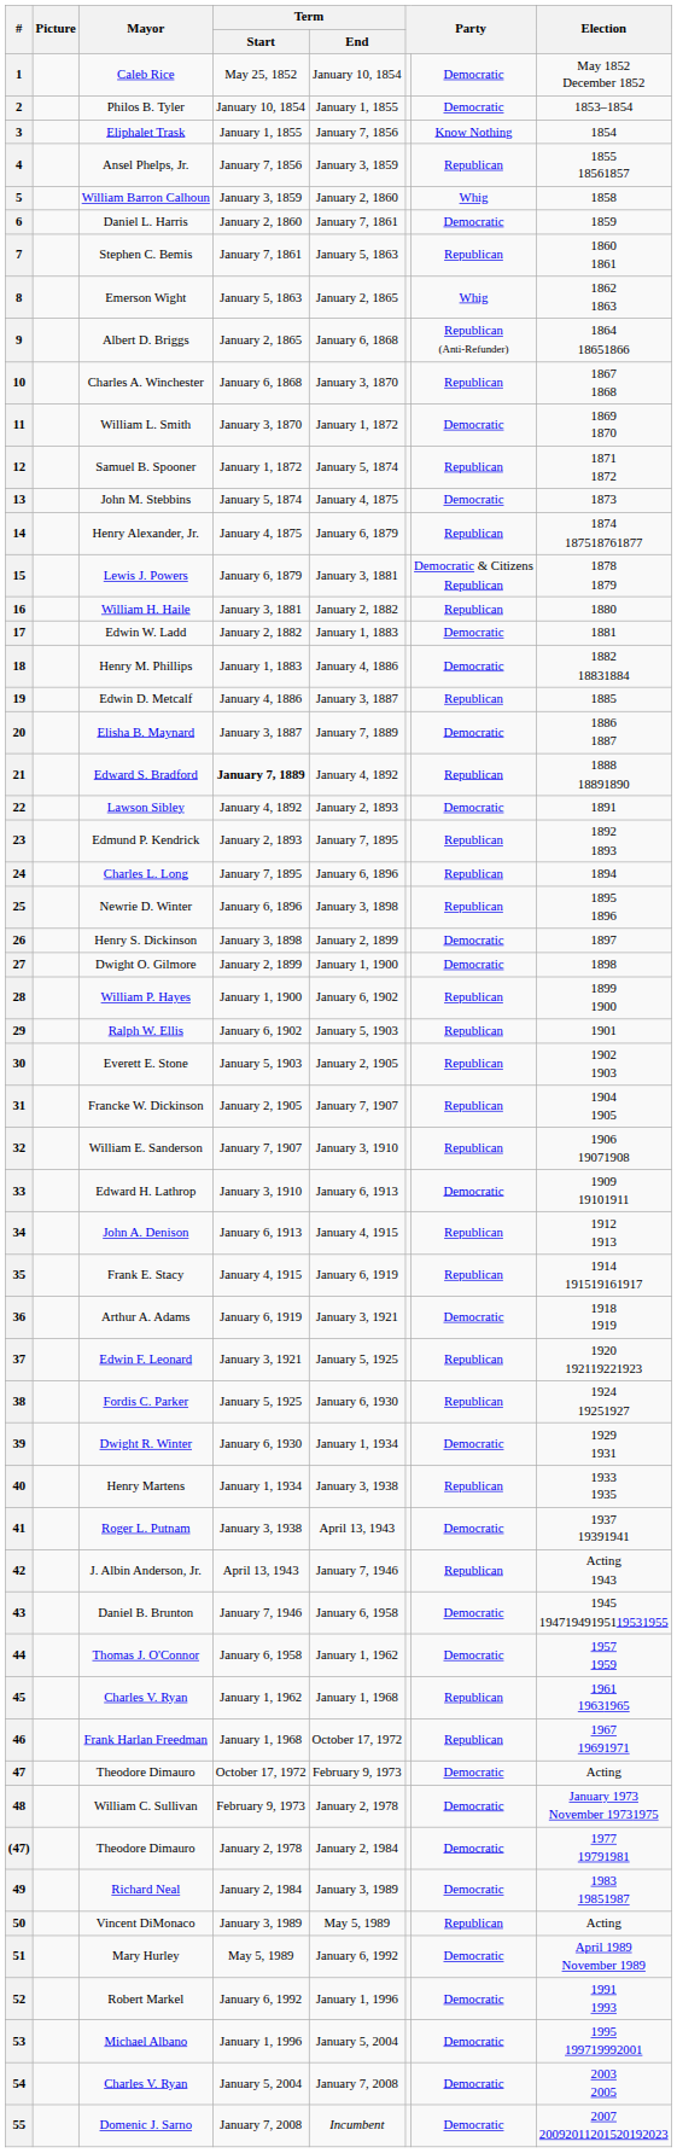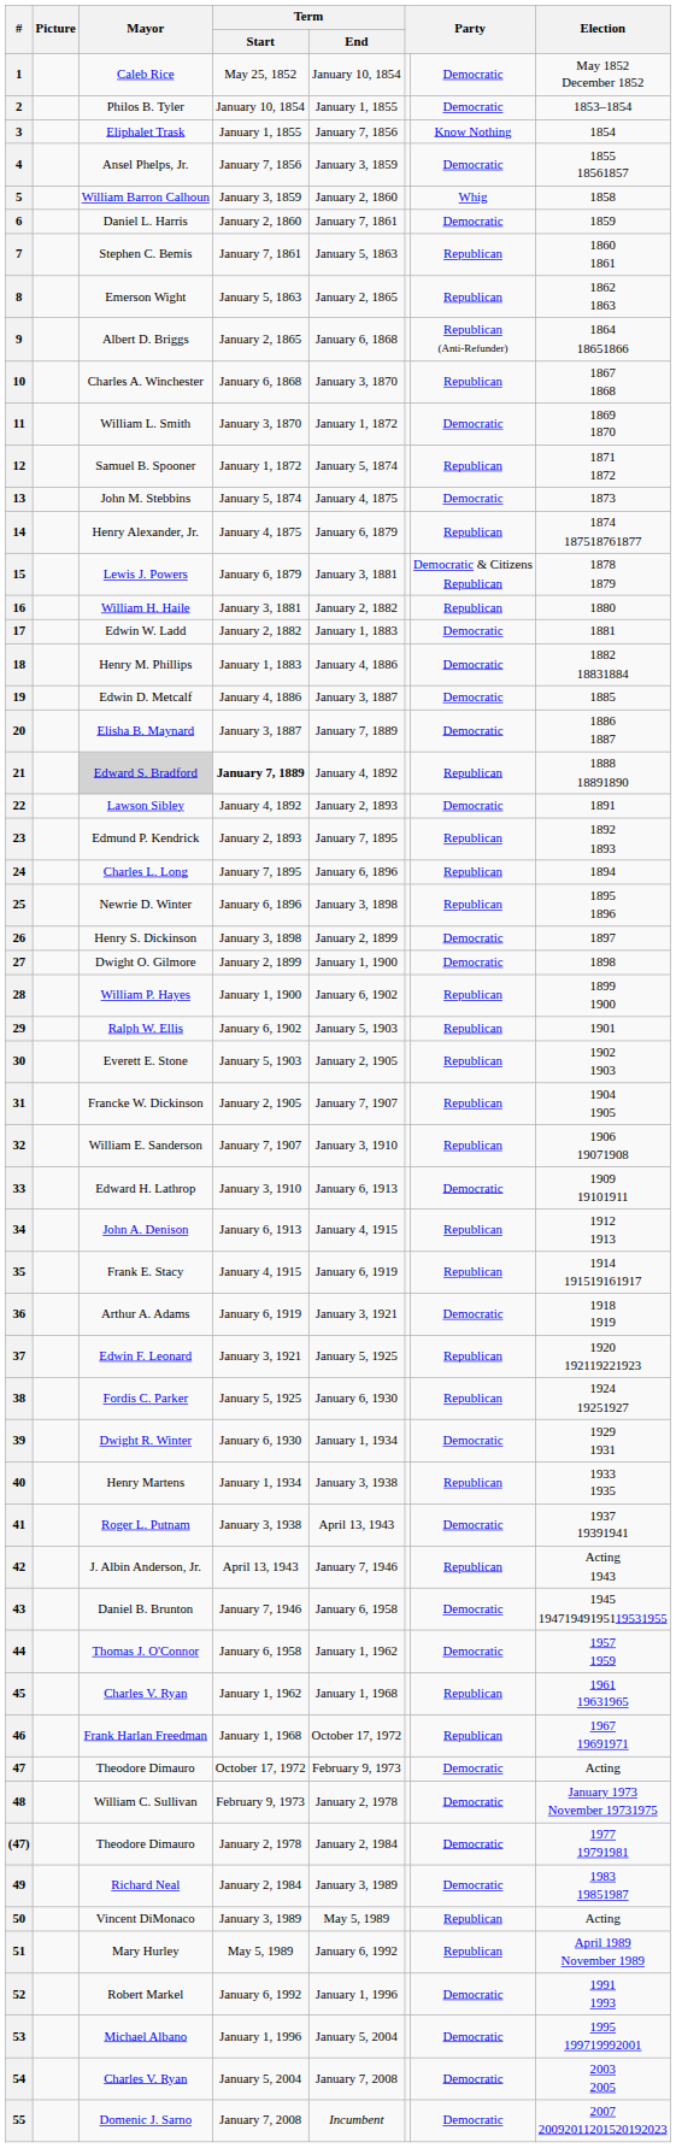4 | column 7: Republican -> Democratic
8 | column 7: Whig -> Republican
19 | column 7: Republican -> Democratic
21 | Mayor: no background -> lightgrey background
51 | column 7: Democratic -> Republican
